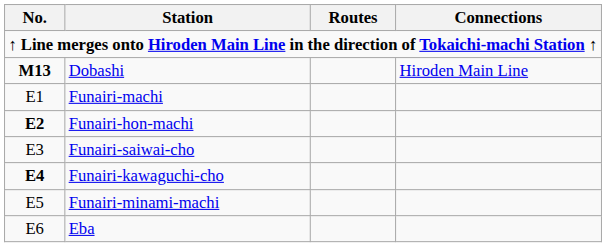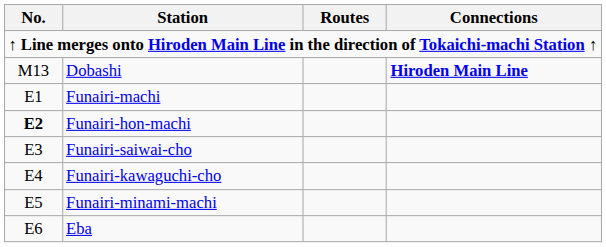Dobashi | No.: bold -> normal
Dobashi | Connections: normal -> bold
Funairi-kawaguchi-cho | No.: bold -> normal
